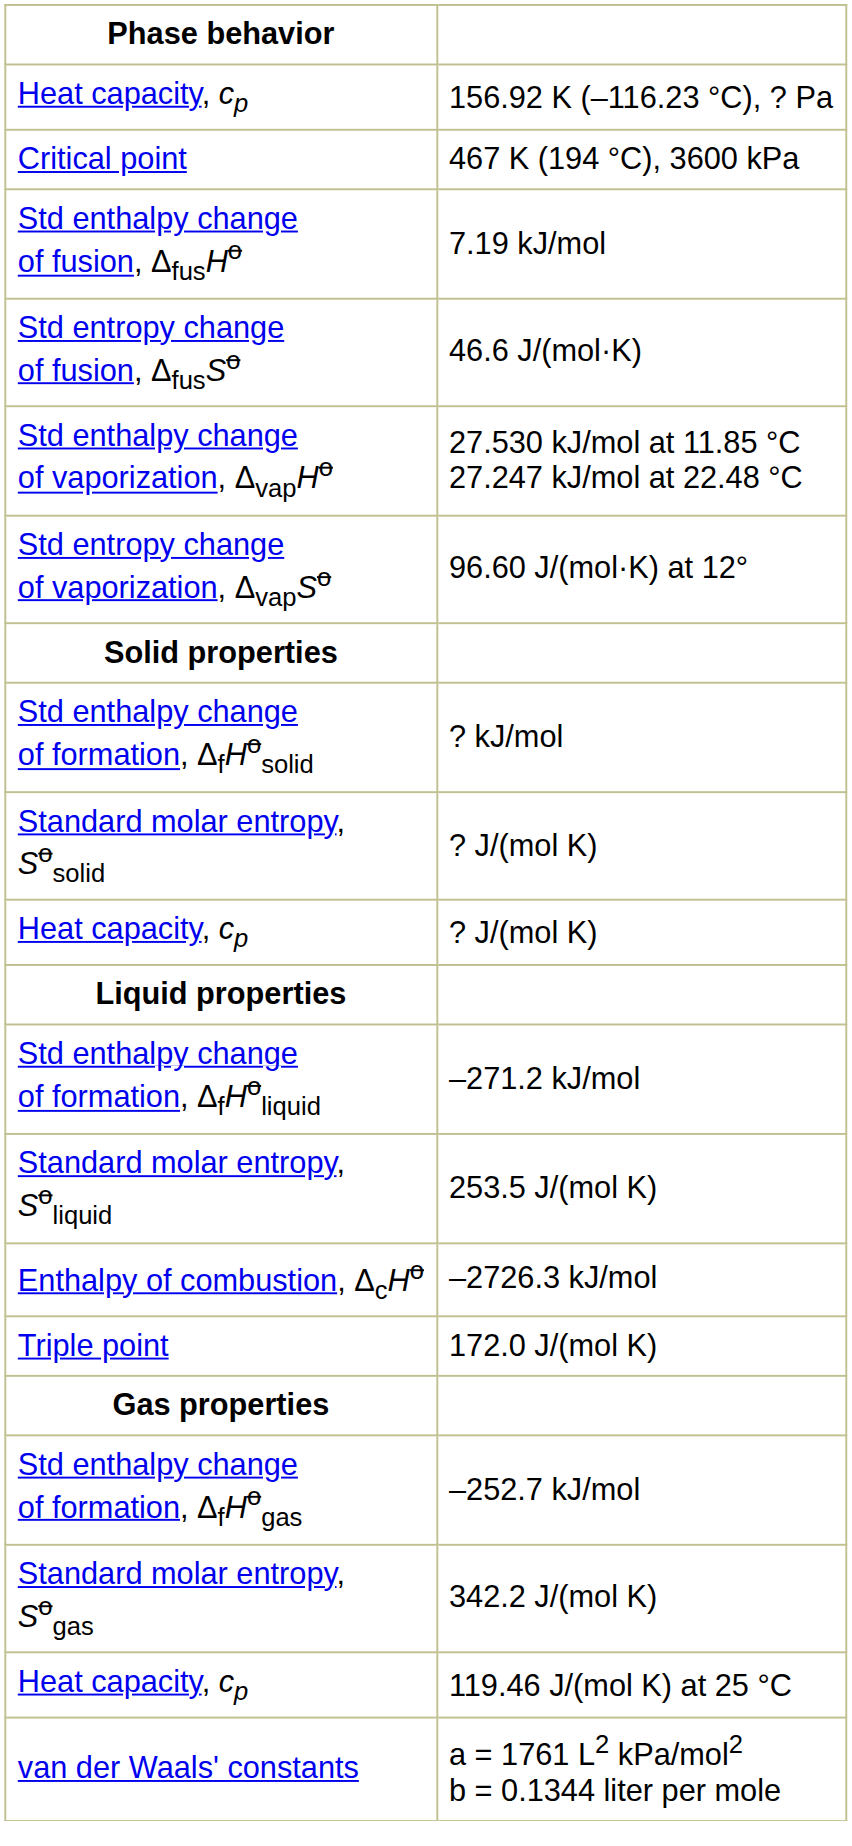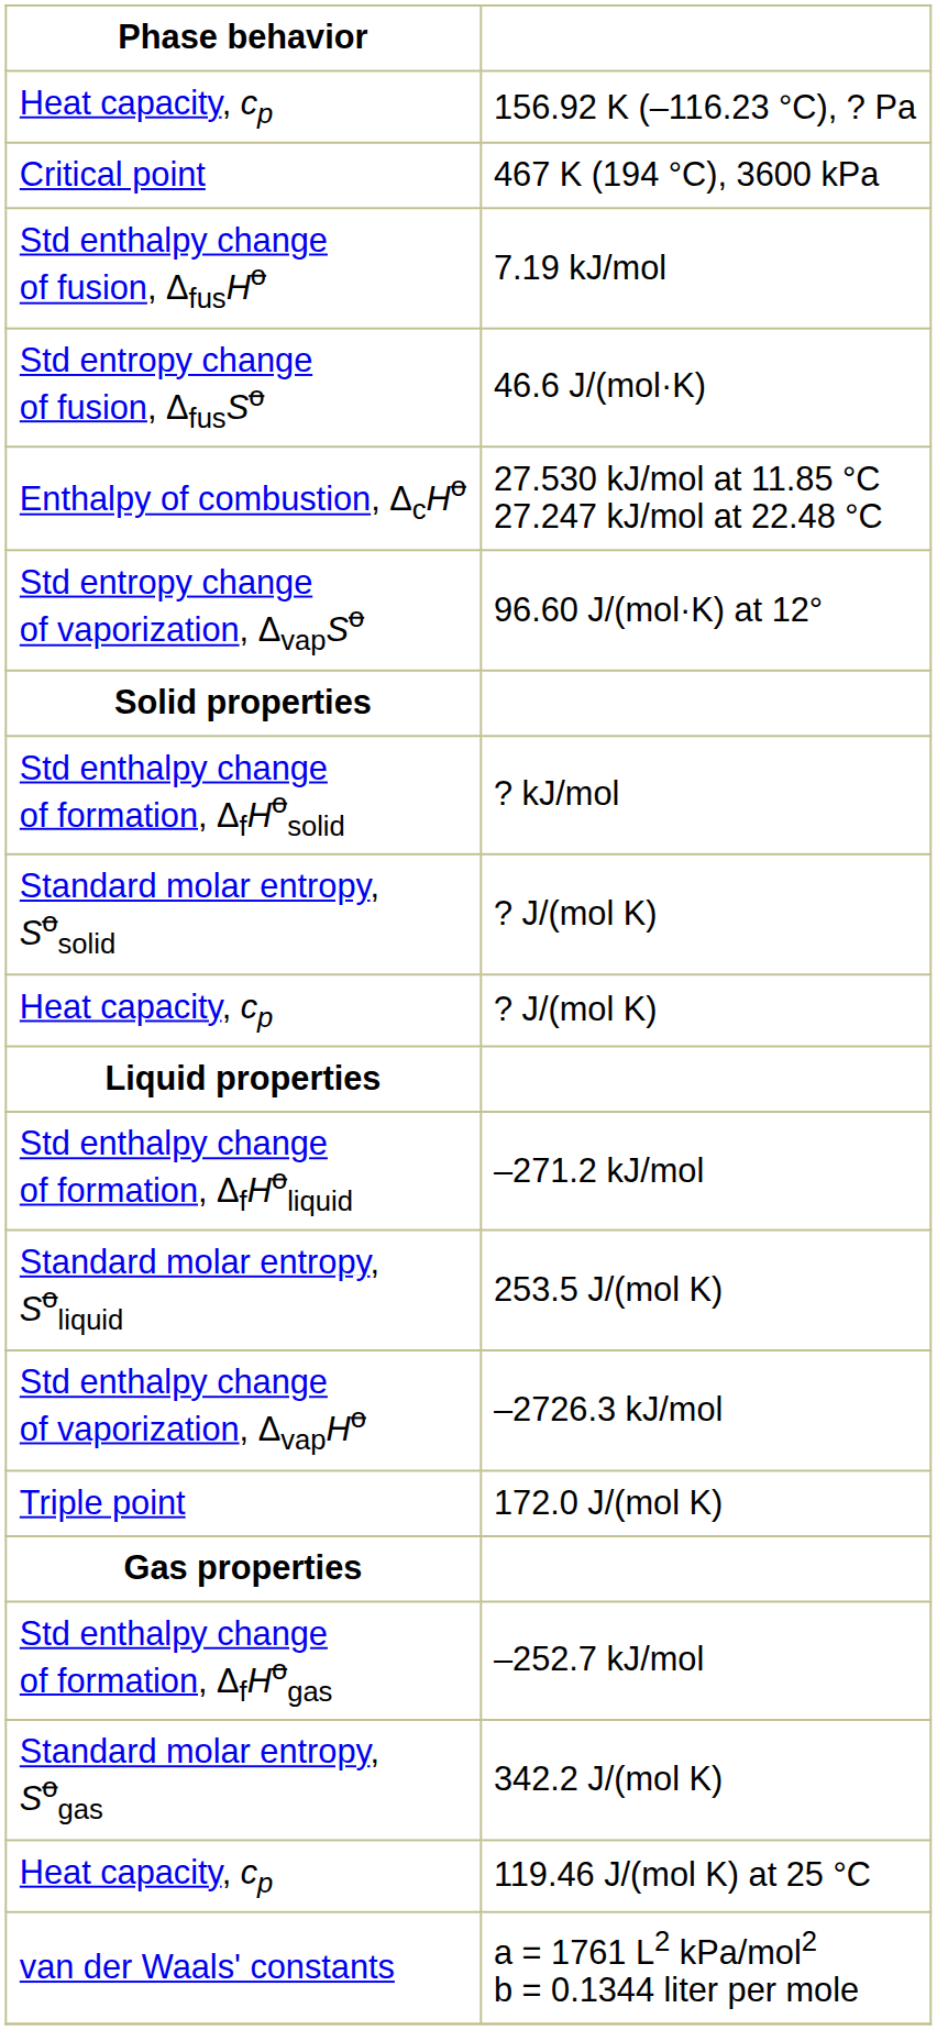row 6 | Phase behavior: Std enthalpy change of vaporization, ΔvapHo -> Enthalpy of combustion, ΔcHo
row 15 | Phase behavior: Enthalpy of combustion, ΔcHo -> Std enthalpy change of vaporization, ΔvapHo
